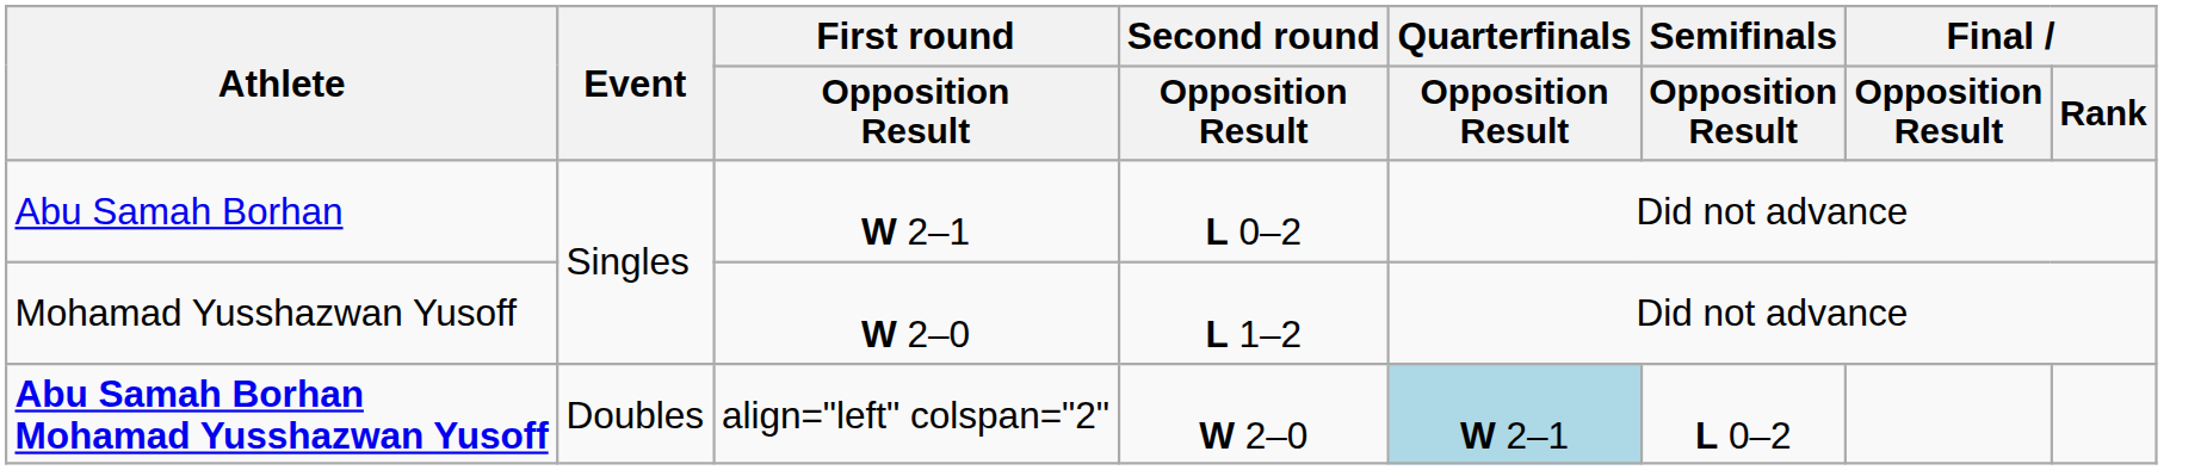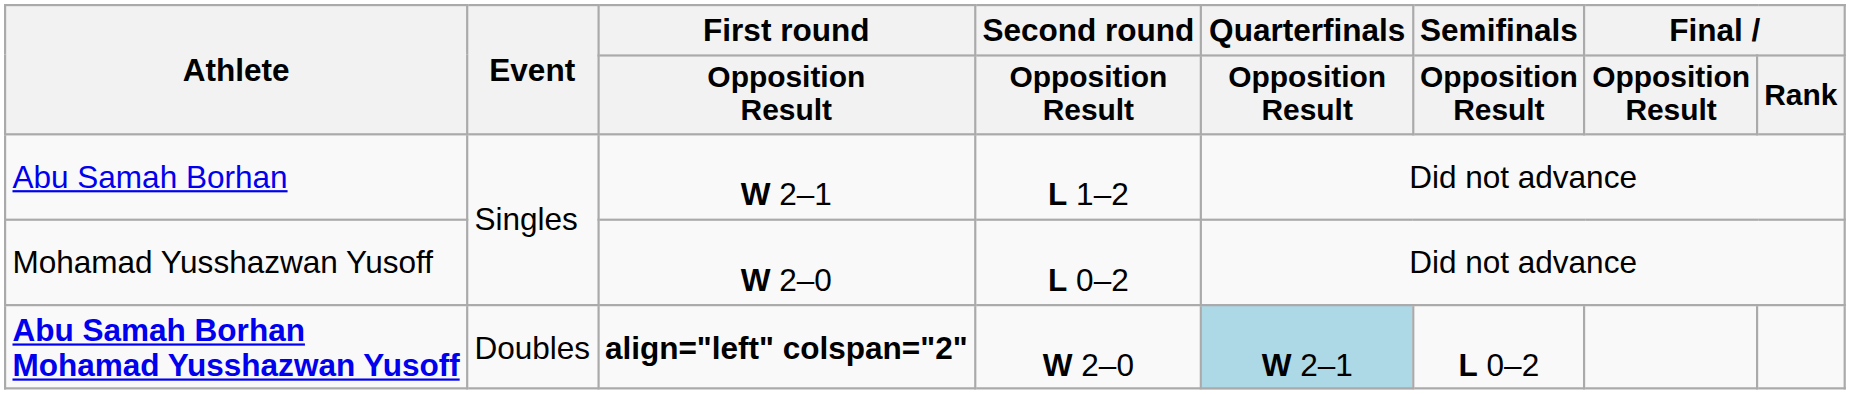Abu Samah Borhan | Second round / Opposition Result: L 0–2 -> L 1–2
Mohamad Yusshazwan Yusoff | Second round / Opposition Result: L 1–2 -> L 0–2
Abu Samah Borhan Mohamad Yusshazwan Yusoff | First round / Opposition Result: normal -> bold
